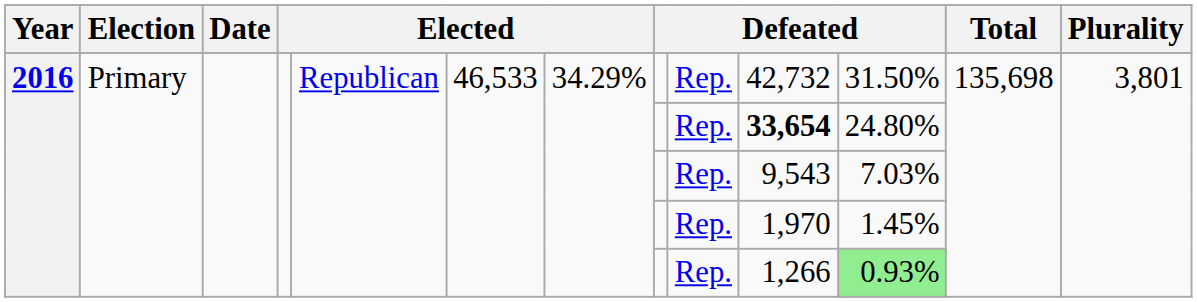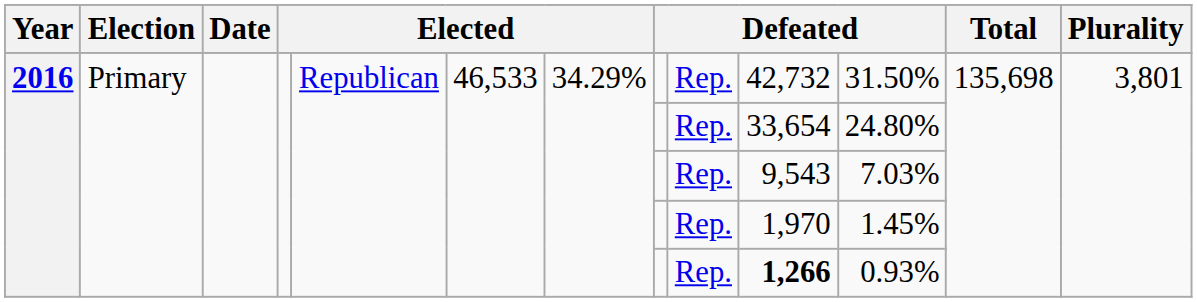row 3 | column 10: bold -> normal
row 6 | column 10: normal -> bold
row 6 | column 11: lightgreen background -> no background
